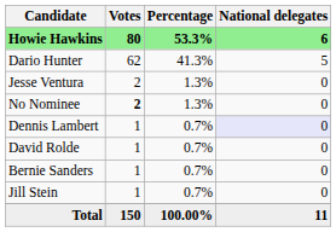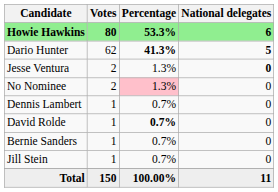Dario Hunter | Percentage: normal -> bold
Dario Hunter | National delegates: normal -> bold
Jesse Ventura | National delegates: normal -> bold
No Nominee | Votes: bold -> normal
No Nominee | Percentage: no background -> pink background
Dennis Lambert | National delegates: lavender background -> no background
David Rolde | Percentage: normal -> bold
